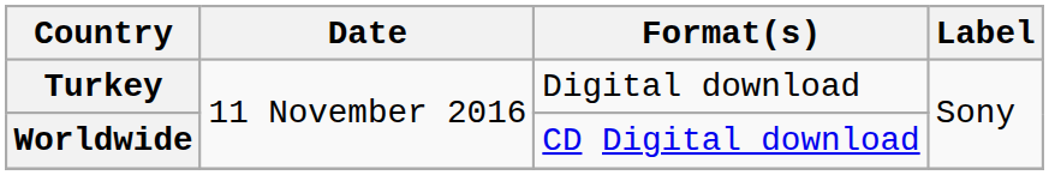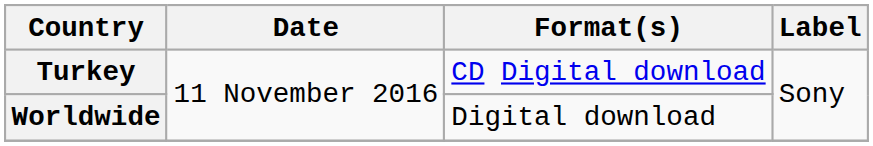Turkey | Format(s): Digital download -> CD Digital download
Worldwide | Format(s): CD Digital download -> Digital download
